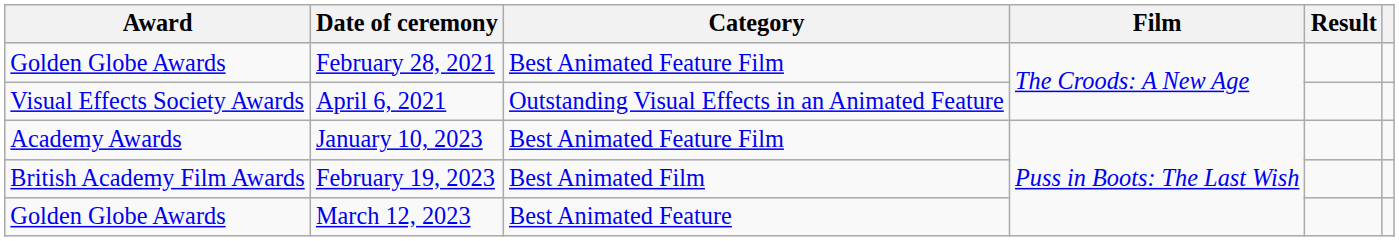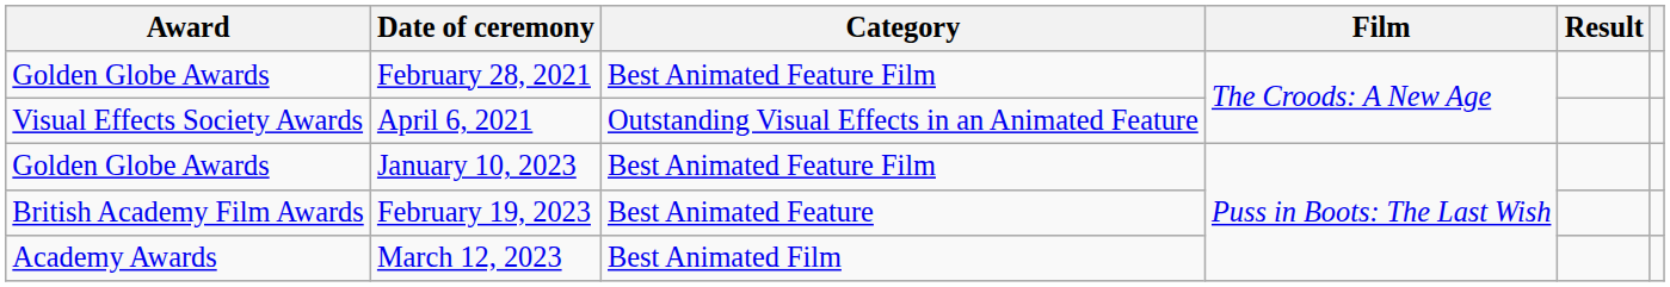January 10, 2023 | Award: Academy Awards -> Golden Globe Awards
February 19, 2023 | Category: Best Animated Film -> Best Animated Feature
March 12, 2023 | Award: Golden Globe Awards -> Academy Awards
March 12, 2023 | Category: Best Animated Feature -> Best Animated Film
